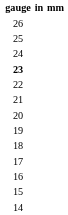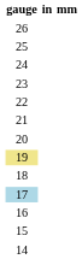23 | gauge: bold -> normal
19 | gauge: no background -> khaki background
17 | gauge: no background -> lightblue background
